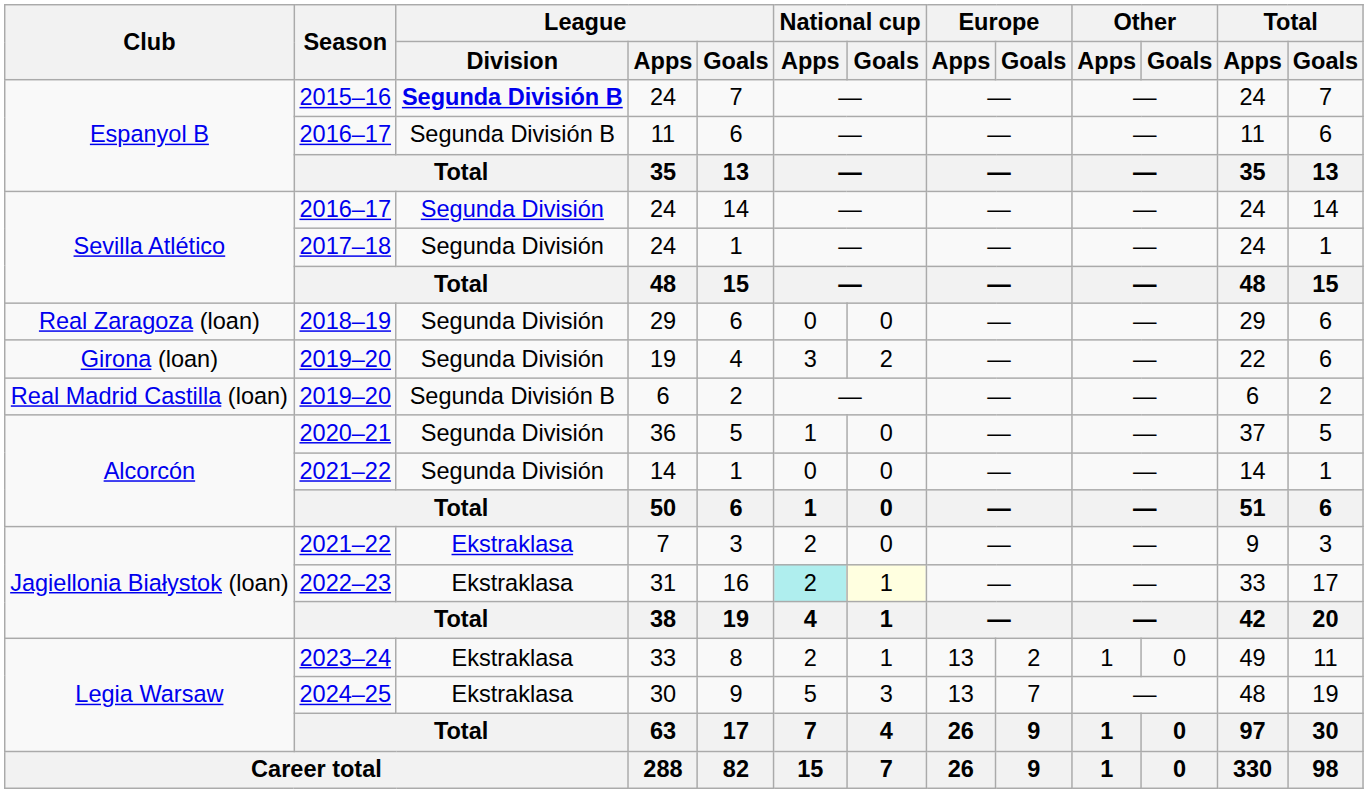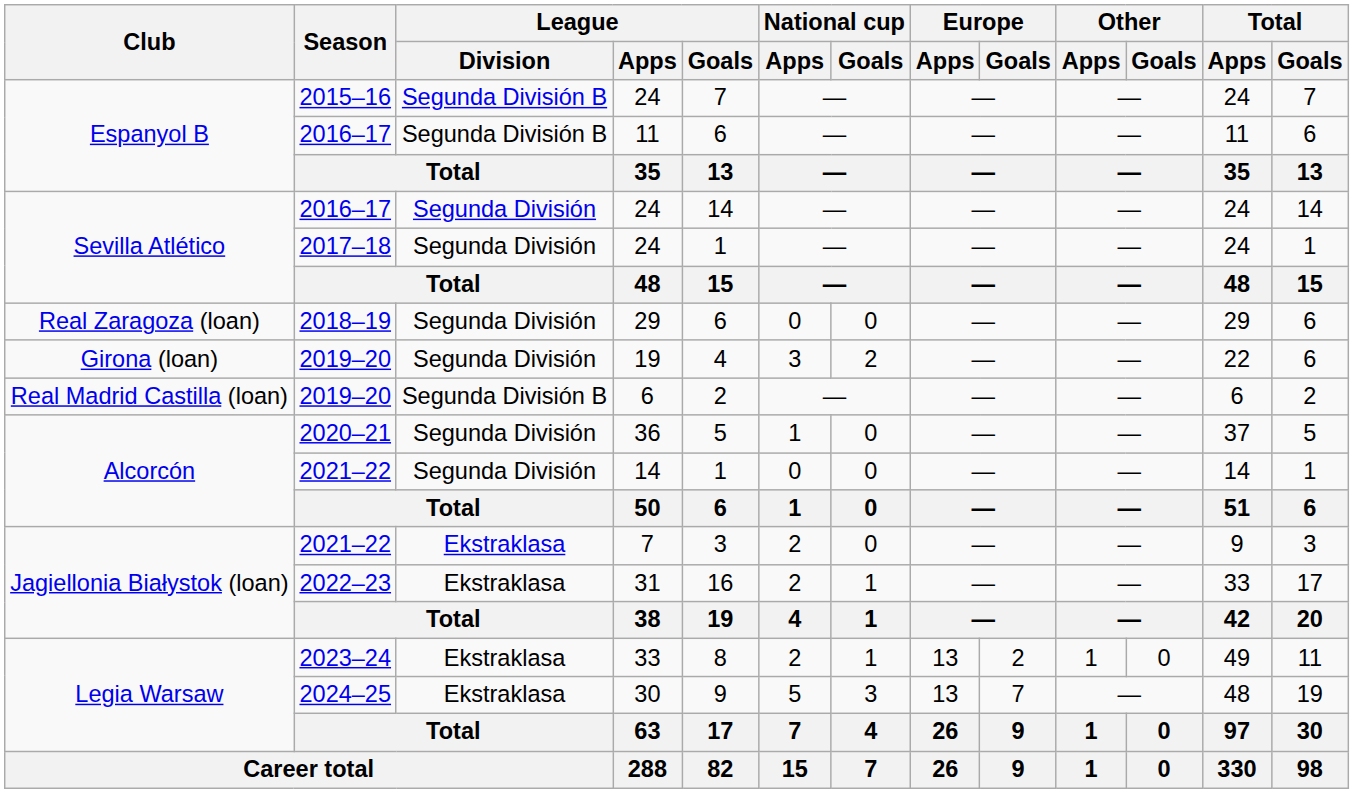2015–16 / 24 | League / Division: bold -> normal
31 | National cup / Apps: paleturquoise background -> no background
31 | National cup / Goals: lightyellow background -> no background
